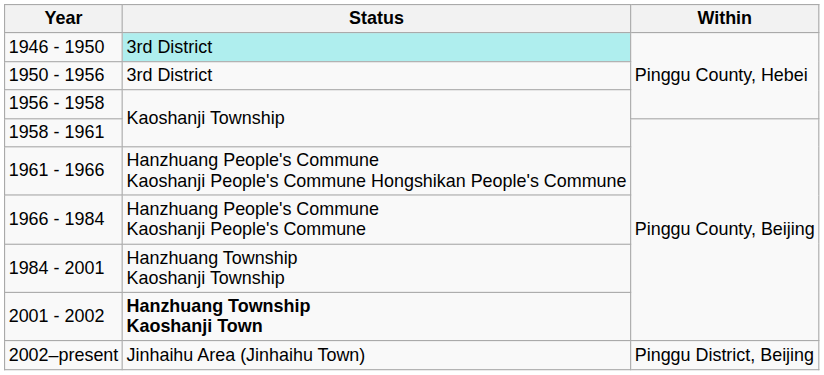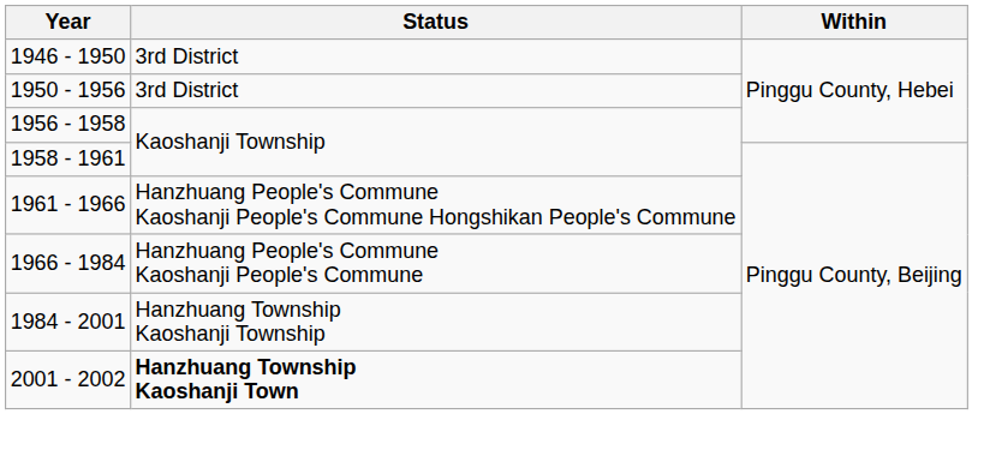1946 - 1950 | Status: paleturquoise background -> no background
- row: 2002–present | Jinhaihu Area (Jinhaihu Town) | Pinggu District, Beijing
